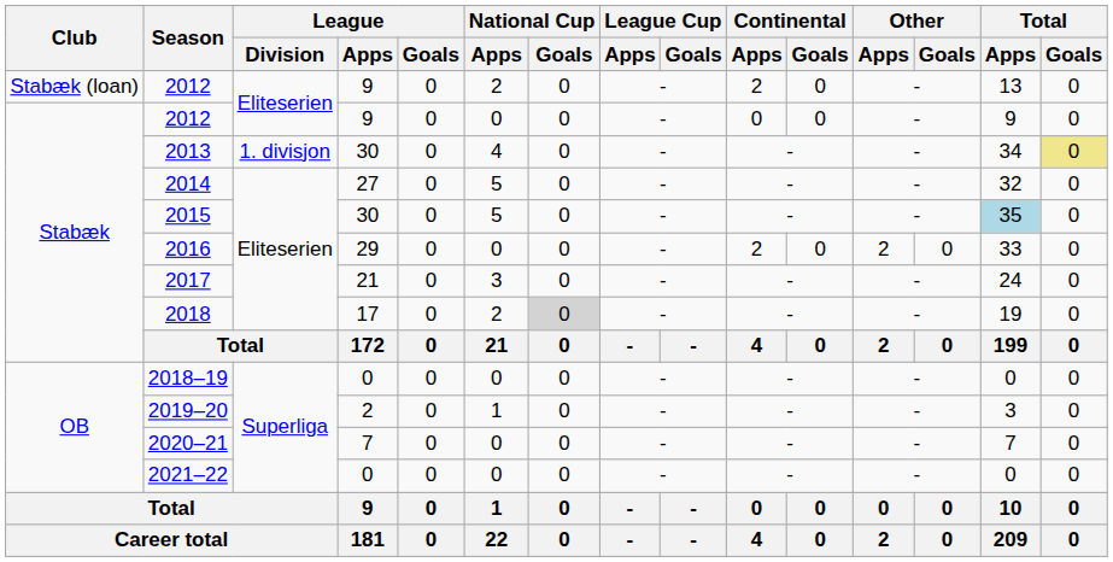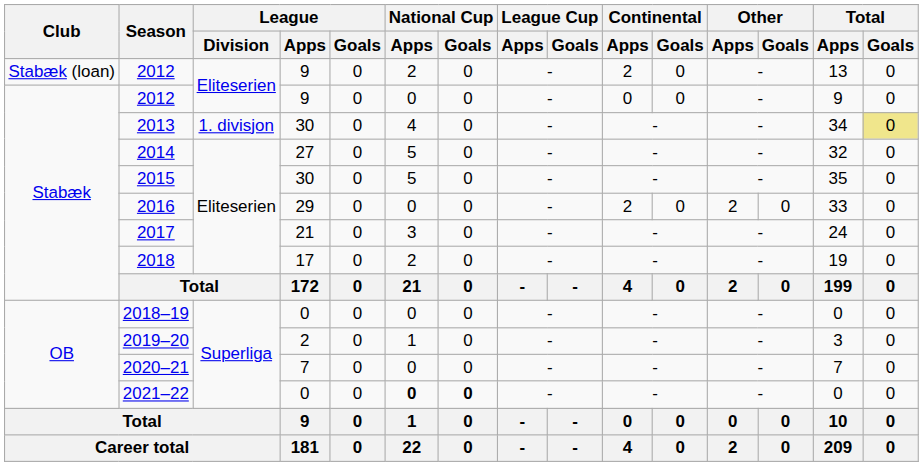2015 | Total / Apps: lightblue background -> no background
2018 | National Cup / Goals: lightgrey background -> no background
2021–22 | National Cup / Apps: normal -> bold
2021–22 | National Cup / Goals: normal -> bold
